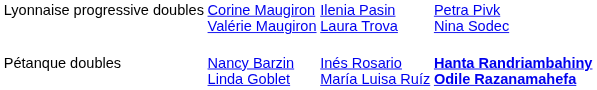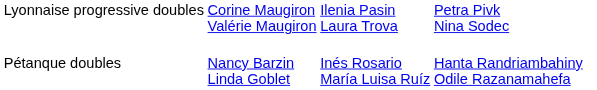Pétanque doubles | column 4: bold -> normal
